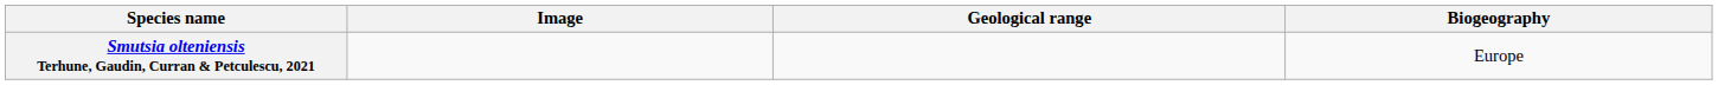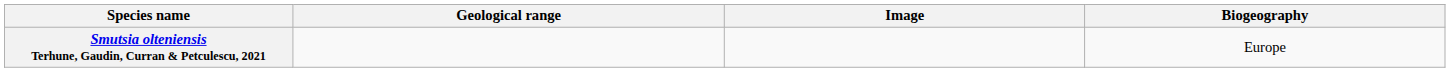columns swapped: Image <-> Geological range
